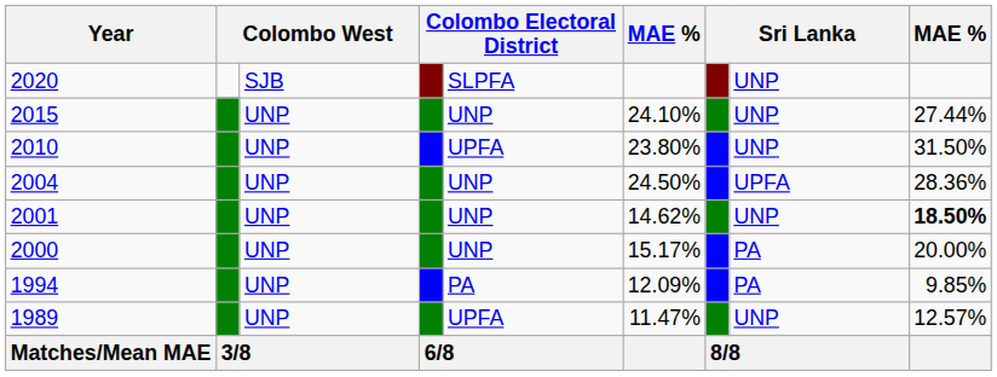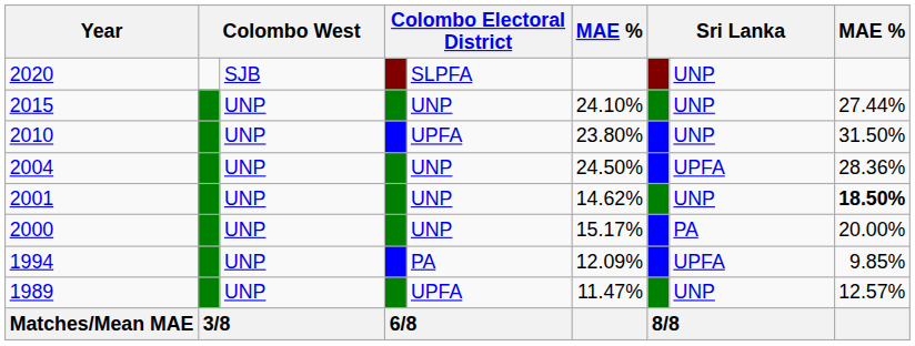1994 | column 8: PA -> UPFA
